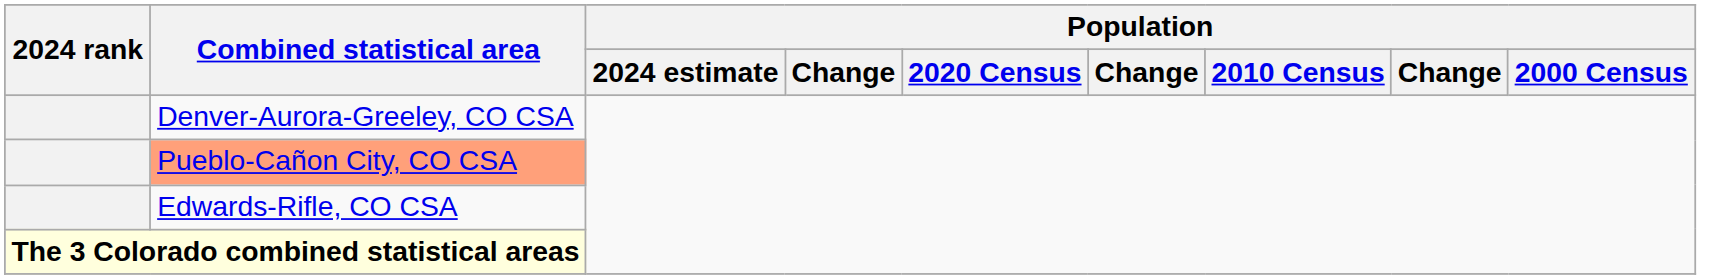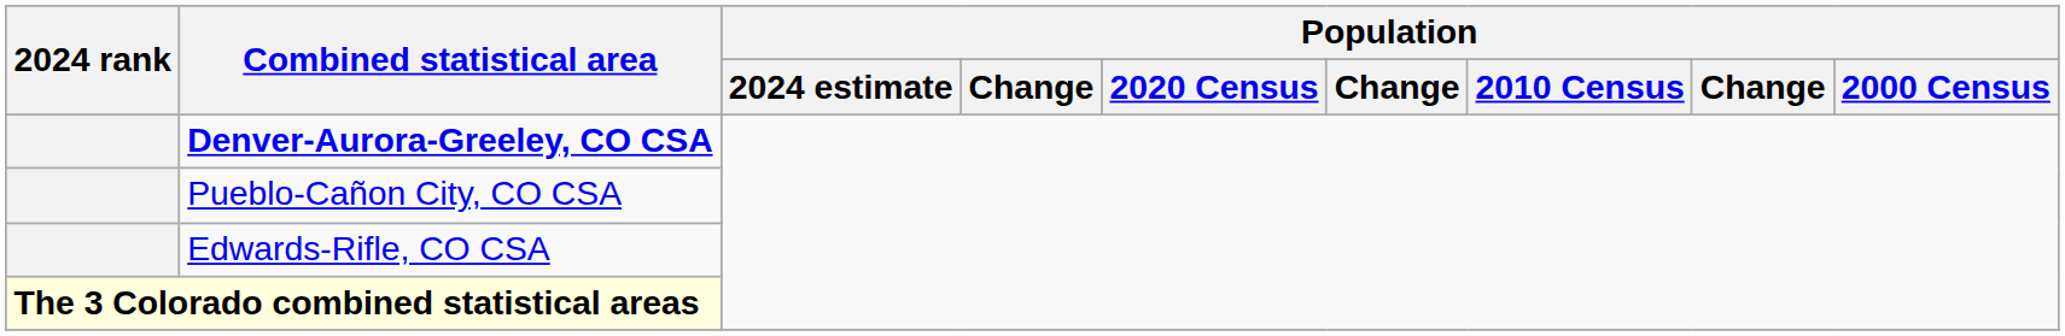Denver-Aurora-Greeley, CO CSA | Combined statistical area: normal -> bold
Pueblo-Cañon City, CO CSA | Combined statistical area: lightsalmon background -> no background
